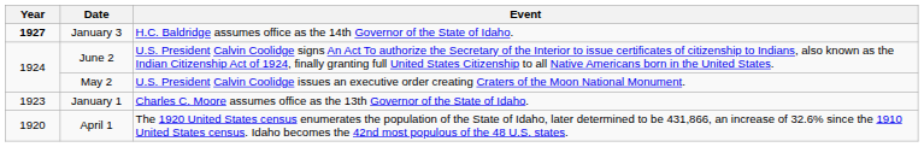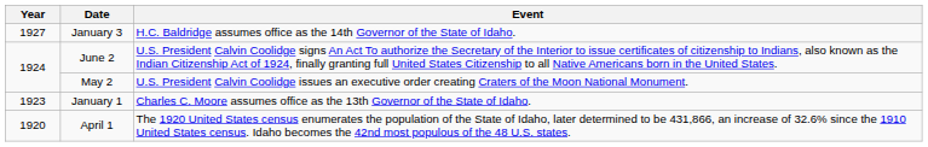January 3 | Year: bold -> normal
